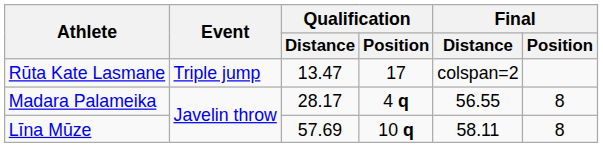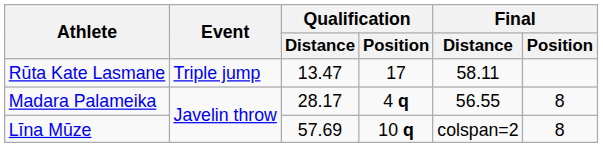Rūta Kate Lasmane | Final / Distance: colspan=2 -> 58.11
Līna Mūze | Final / Distance: 58.11 -> colspan=2
